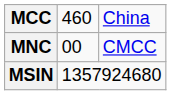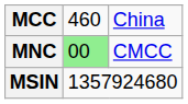MNC | column 2: no background -> lightgreen background
